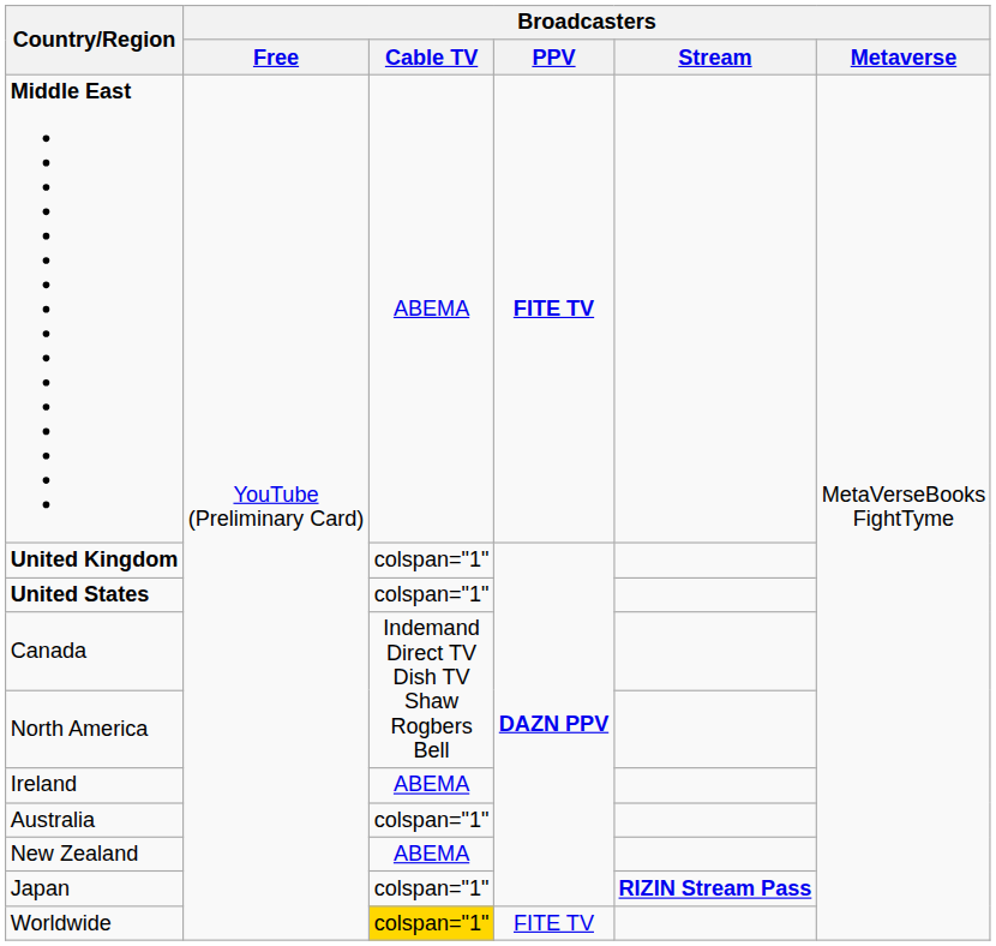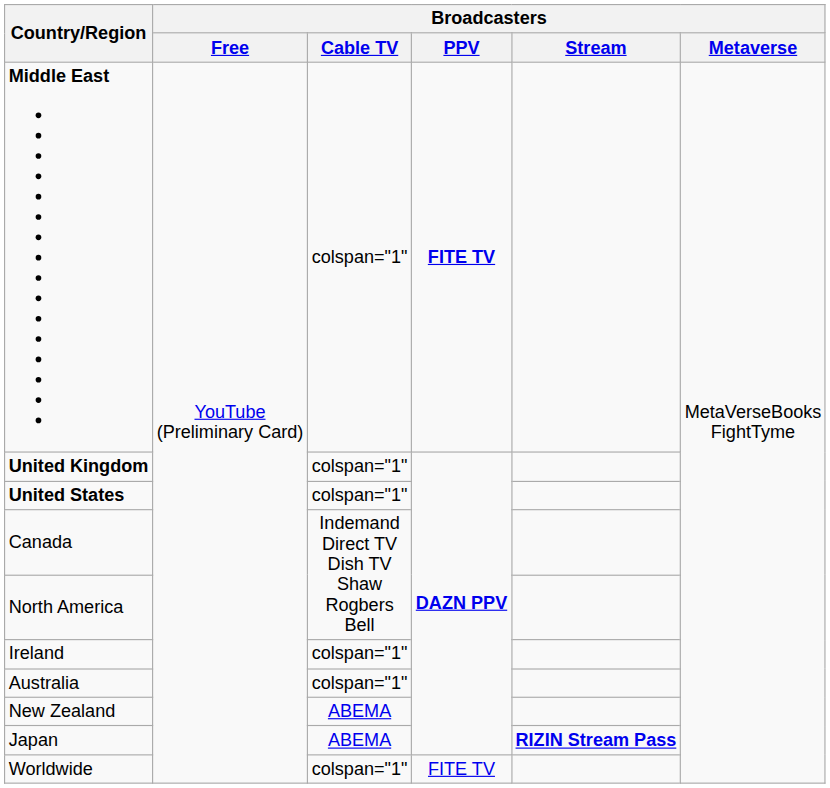Middle East | Broadcasters / Cable TV: ABEMA -> colspan="1"
Ireland | Broadcasters / Cable TV: ABEMA -> colspan="1"
Japan | Broadcasters / Cable TV: colspan="1" -> ABEMA
Worldwide | Broadcasters / Cable TV: gold background -> no background
